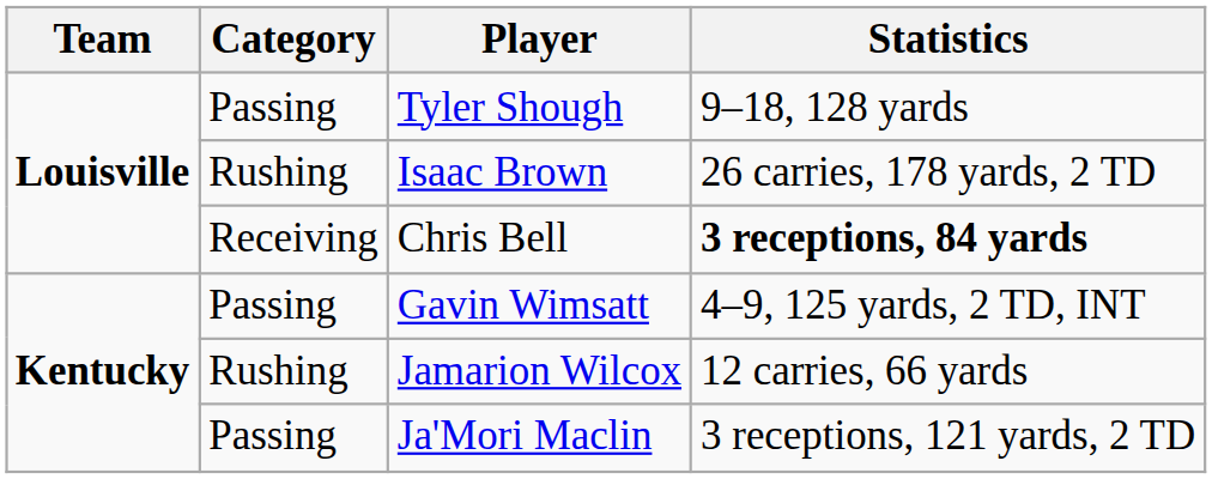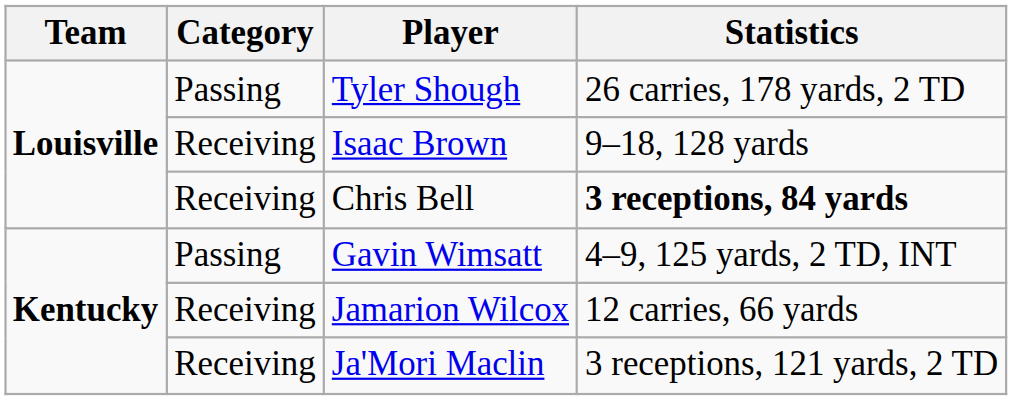Tyler Shough | Statistics: 9–18, 128 yards -> 26 carries, 178 yards, 2 TD
Isaac Brown | Category: Rushing -> Receiving
Isaac Brown | Statistics: 26 carries, 178 yards, 2 TD -> 9–18, 128 yards
Jamarion Wilcox | Category: Rushing -> Receiving
Ja'Mori Maclin | Category: Passing -> Receiving
